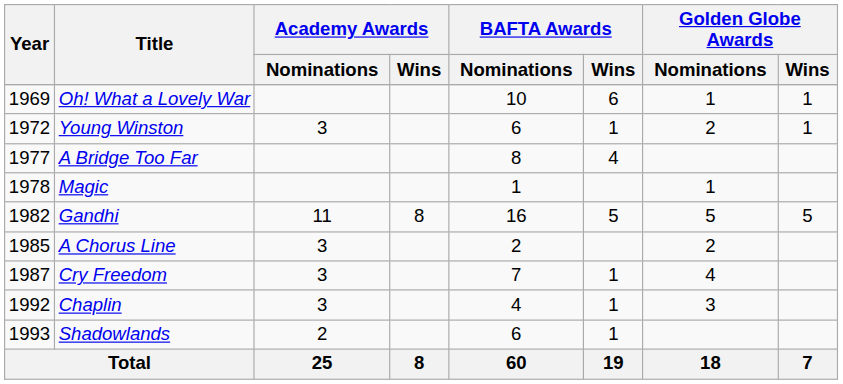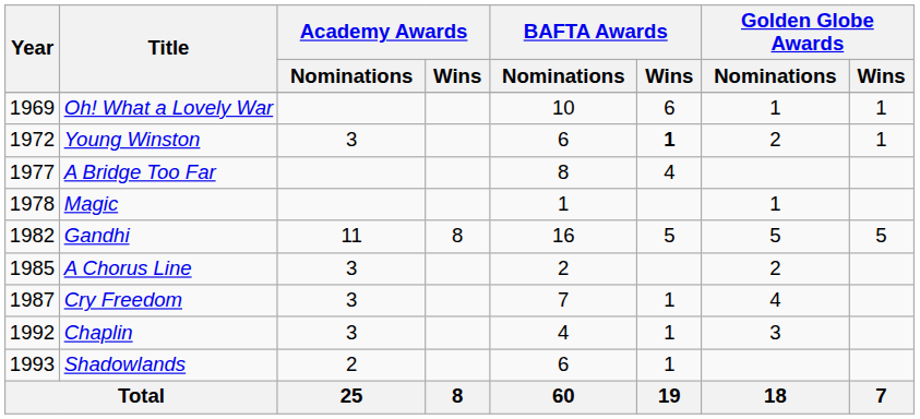Young Winston | BAFTA Awards / Wins: normal -> bold
